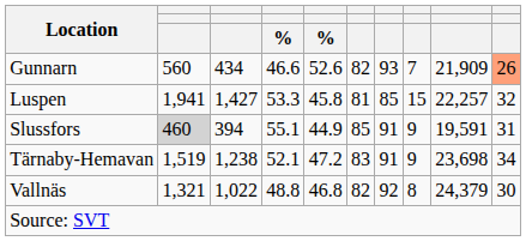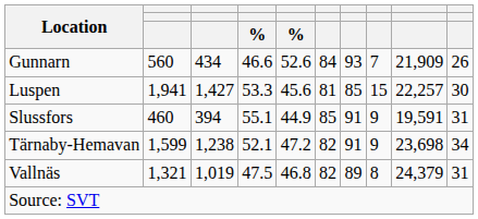Gunnarn | column 6: 82 -> 84
Gunnarn | column 10: lightsalmon background -> no background
Luspen | column 5: 45.8 -> 45.6
Luspen | column 10: 32 -> 30
Slussfors | column 2: lightgrey background -> no background
Tärnaby-Hemavan | column 2: 1,519 -> 1,599
Tärnaby-Hemavan | column 6: 83 -> 82
Vallnäs | column 3: 1,022 -> 1,019
Vallnäs | column 4: 48.8 -> 47.5
Vallnäs | column 7: 92 -> 89
Vallnäs | column 10: 30 -> 31
